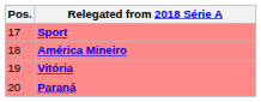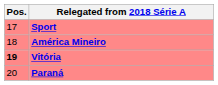Vitória | Pos.: normal -> bold
